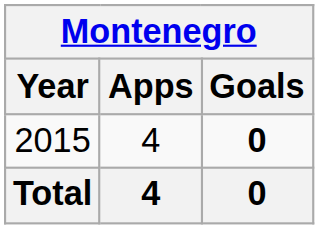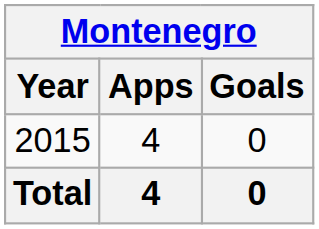2015 | Goals: bold -> normal
